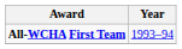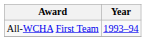row 2 | Award: bold -> normal
